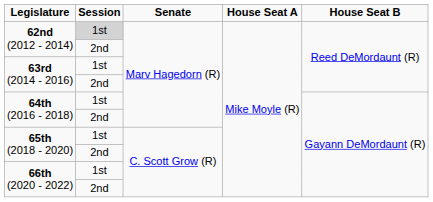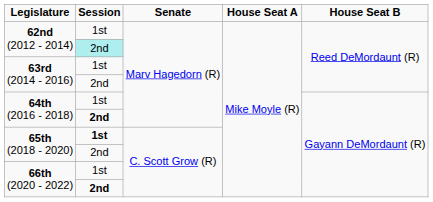62nd (2012 - 2014) / 1st | Session: lightgrey background -> no background
62nd (2012 - 2014) / 2nd | Session: no background -> paleturquoise background
64th (2016 - 2018) / 2nd | Session: normal -> bold
65th (2018 - 2020) / 1st | Session: normal -> bold
66th (2020 - 2022) / 2nd | Session: normal -> bold
